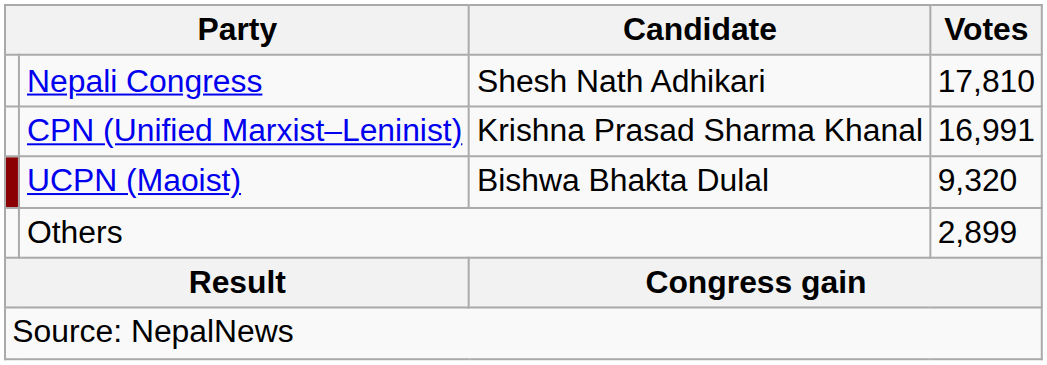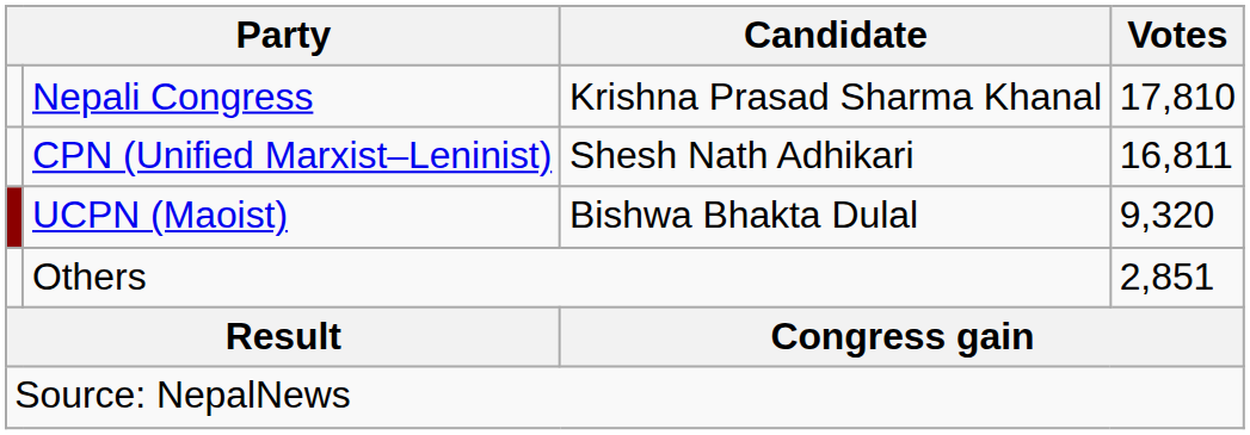Nepali Congress | Candidate: Shesh Nath Adhikari -> Krishna Prasad Sharma Khanal
CPN (Unified Marxist–Leninist) | Candidate: Krishna Prasad Sharma Khanal -> Shesh Nath Adhikari
CPN (Unified Marxist–Leninist) | Votes: 16,991 -> 16,811
Others | Votes: 2,899 -> 2,851
